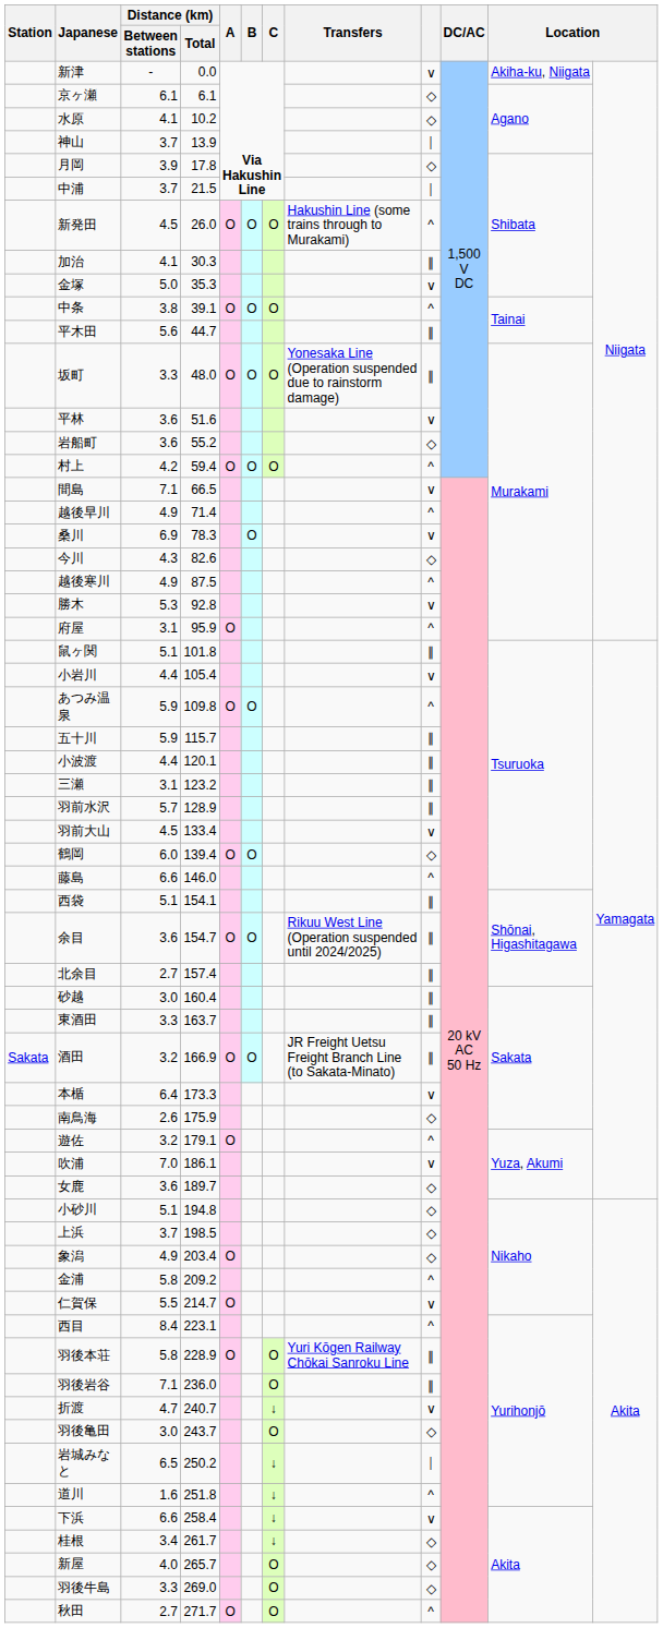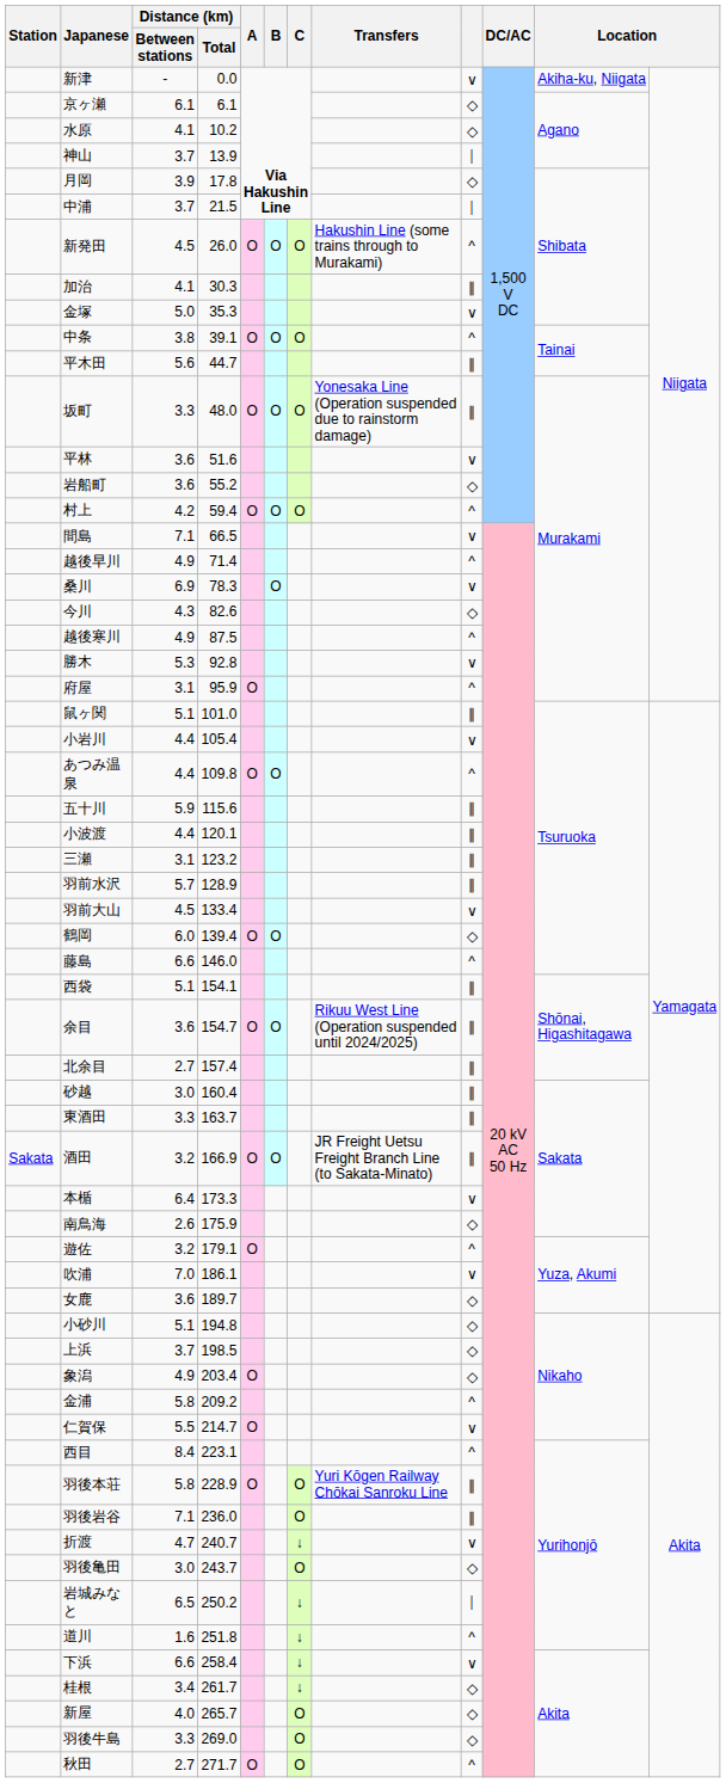鼠ヶ関 | Distance (km) / Total: 101.8 -> 101.0
あつみ温泉 | Distance (km) / Between stations: 5.9 -> 4.4
五十川 | Distance (km) / Total: 115.7 -> 115.6
